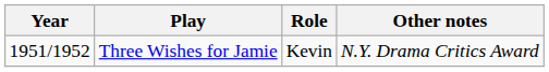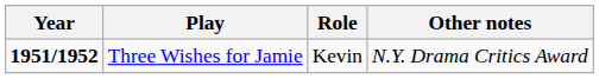Three Wishes for Jamie | Year: normal -> bold
